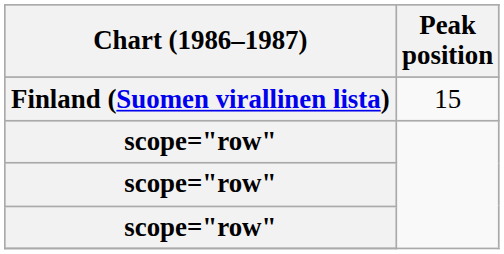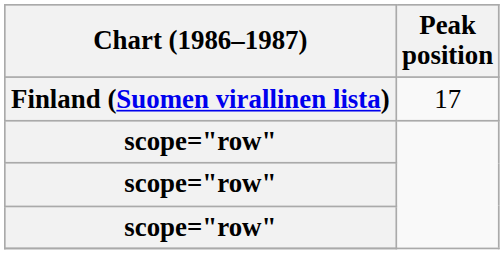Finland (Suomen virallinen lista) | Peak position: 15 -> 17
